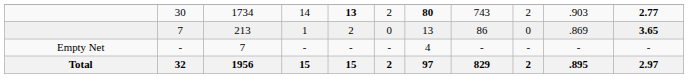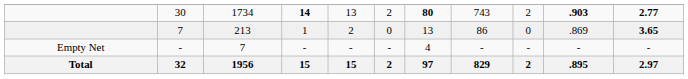30 | column 4: normal -> bold
30 | column 5: bold -> normal
30 | column 10: normal -> bold
